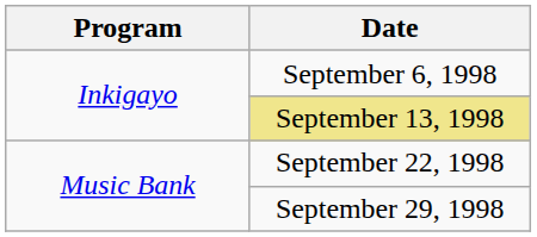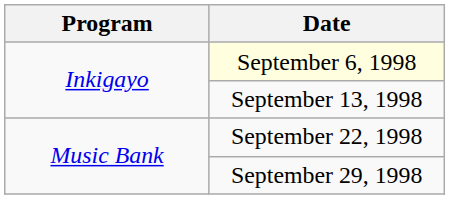September 6, 1998 | Date: no background -> lightyellow background
September 13, 1998 | Date: khaki background -> no background
